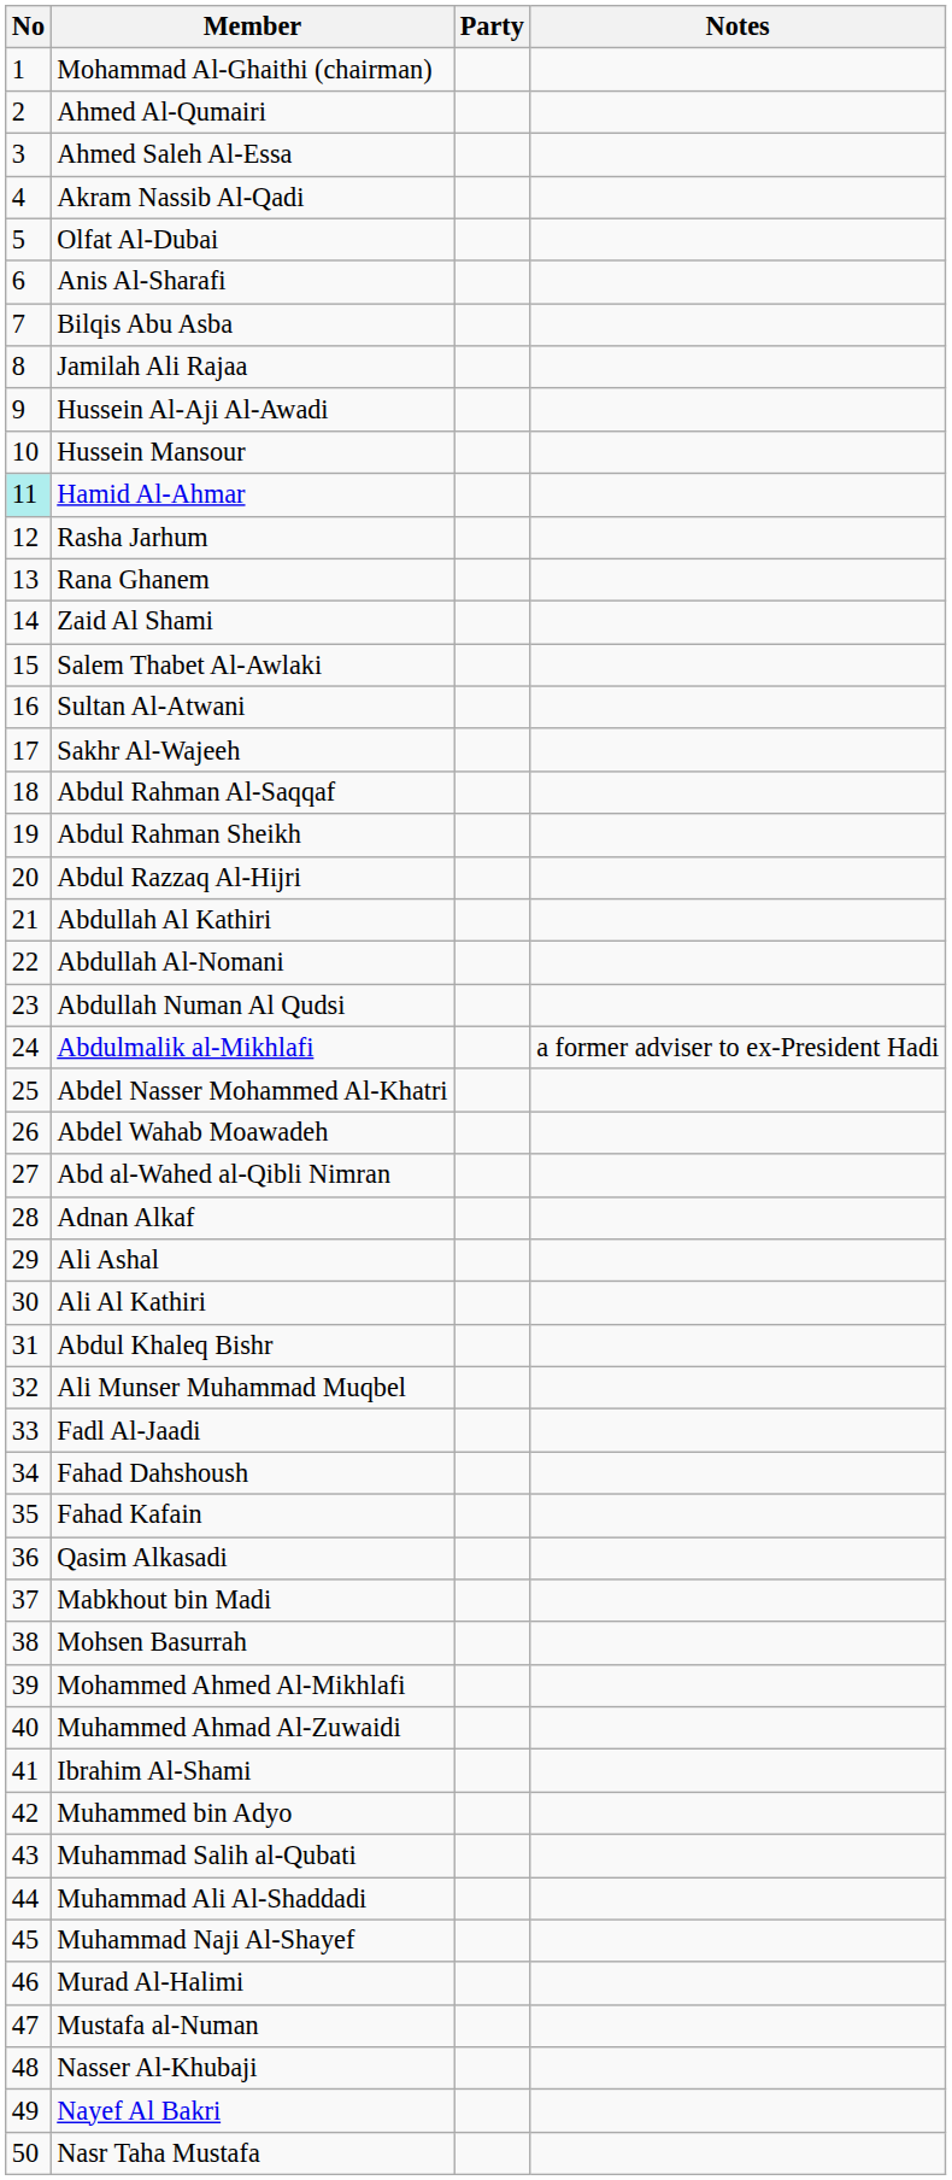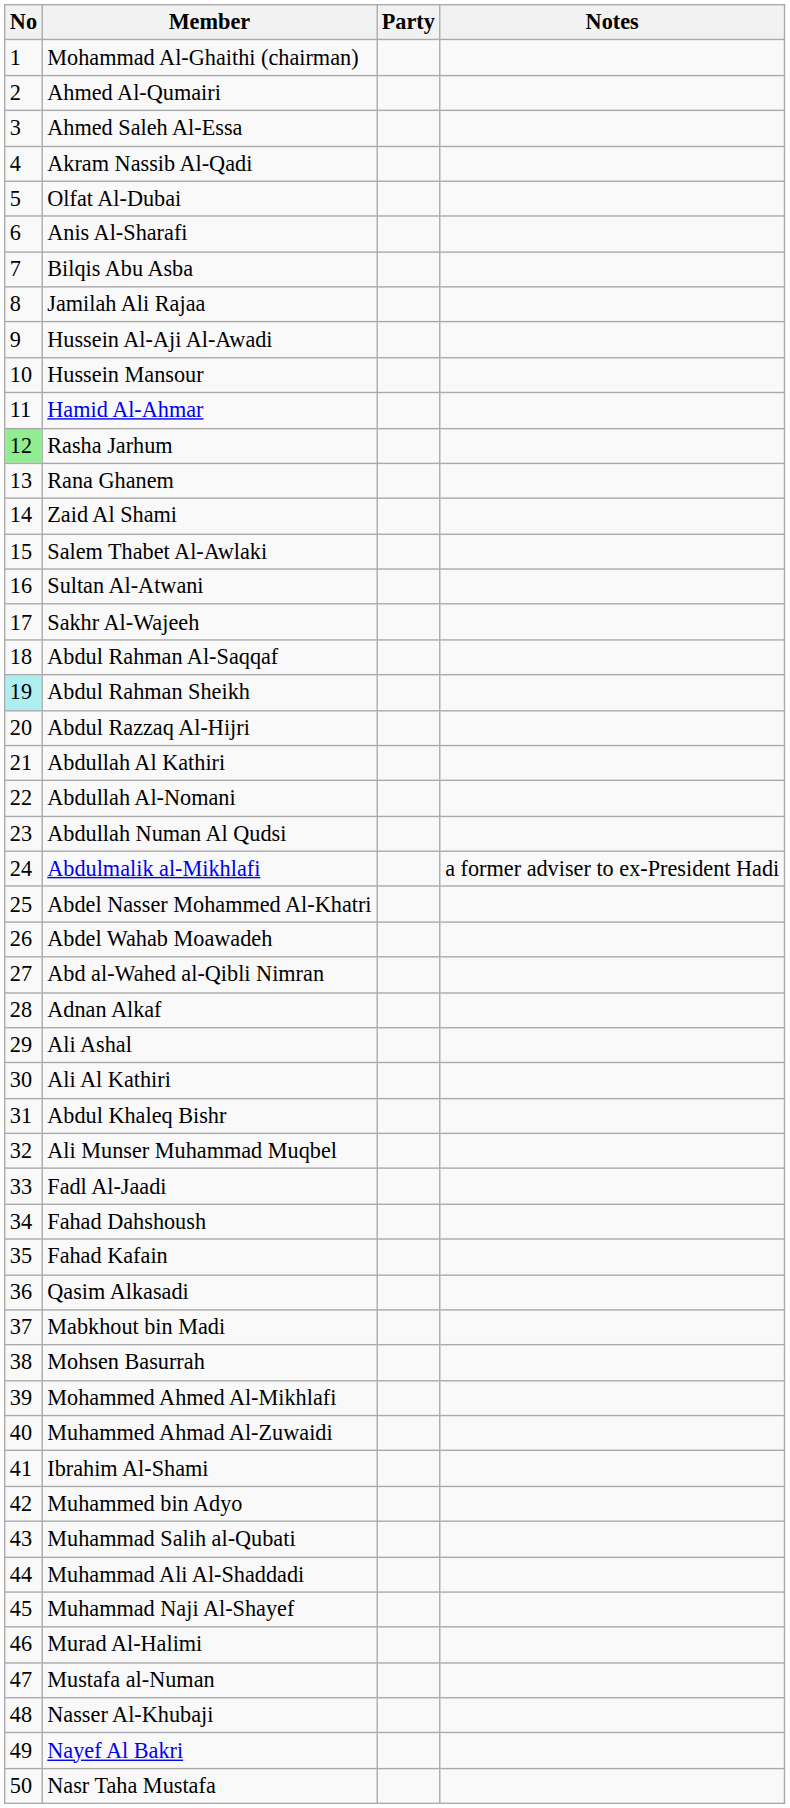Hamid Al-Ahmar | No: paleturquoise background -> no background
Rasha Jarhum | No: no background -> lightgreen background
Abdul Rahman Sheikh | No: no background -> paleturquoise background
